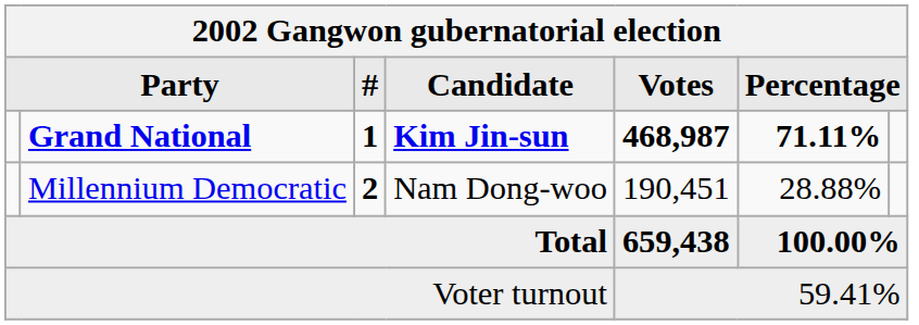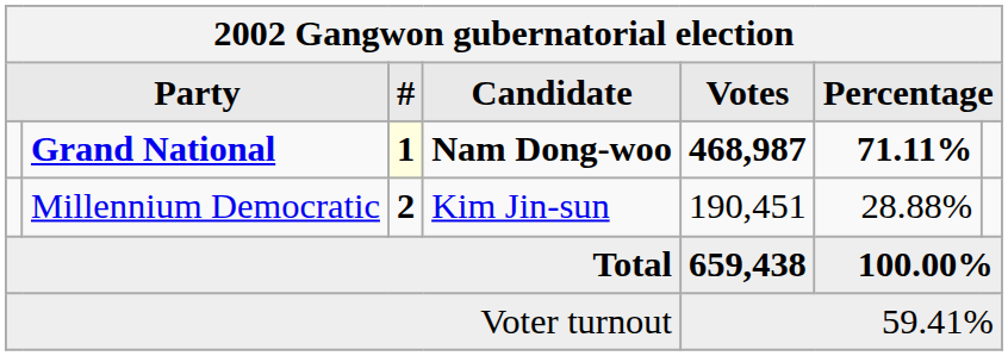Grand National | #: no background -> lightyellow background
Grand National | Candidate: Kim Jin-sun -> Nam Dong-woo
Millennium Democratic | Candidate: Nam Dong-woo -> Kim Jin-sun
